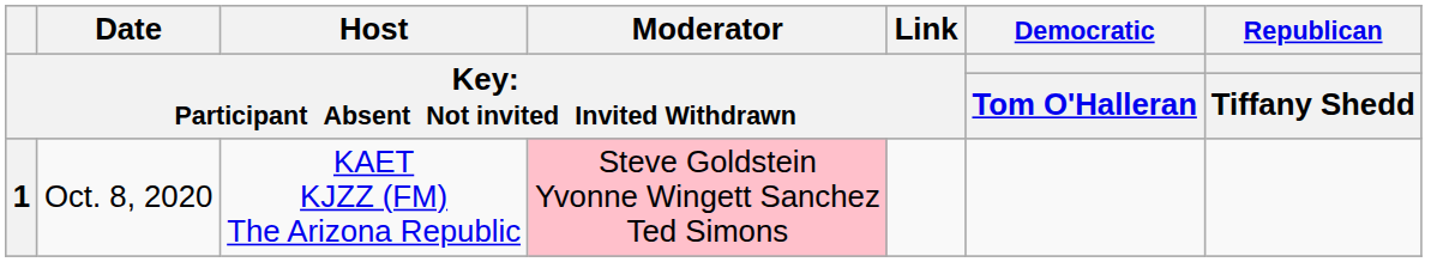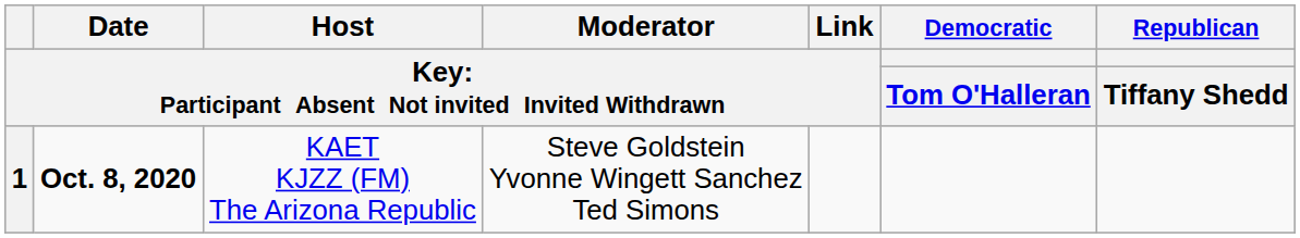1 | column 2: normal -> bold
1 | column 4: pink background -> no background
